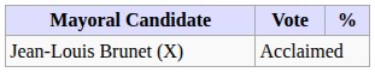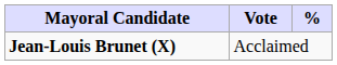Jean-Louis Brunet (X) | Mayoral Candidate: normal -> bold
